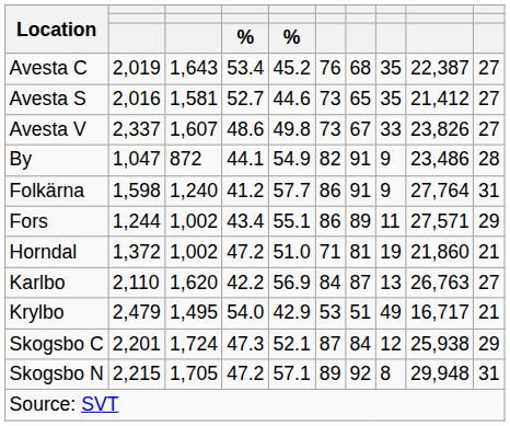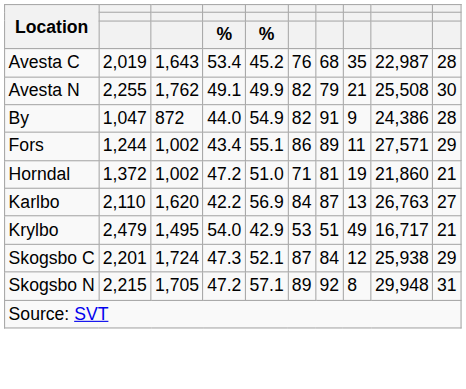Avesta C | column 9: 22,387 -> 22,987
Avesta C | column 10: 27 -> 28
+ row: Avesta N | 2,255 | 1,762 | 49.1 | 49.9 | 82 | 79 | 21 | 25,508 | 30
- row: Avesta S | 2,016 | 1,581 | 52.7 | 44.6 | 73 | 65 | 35 | 21,412 | 27
- row: Avesta V | 2,337 | 1,607 | 48.6 | 49.8 | 73 | 67 | 33 | 23,826 | 27
By | column 4: 44.1 -> 44.0
By | column 9: 23,486 -> 24,386
- row: Folkärna | 1,598 | 1,240 | 41.2 | 57.7 | 86 | 91 | 9 | 27,764 | 31
